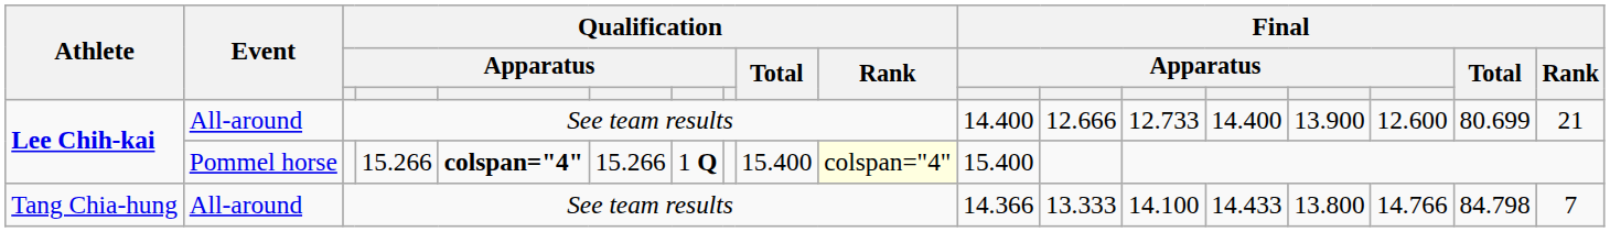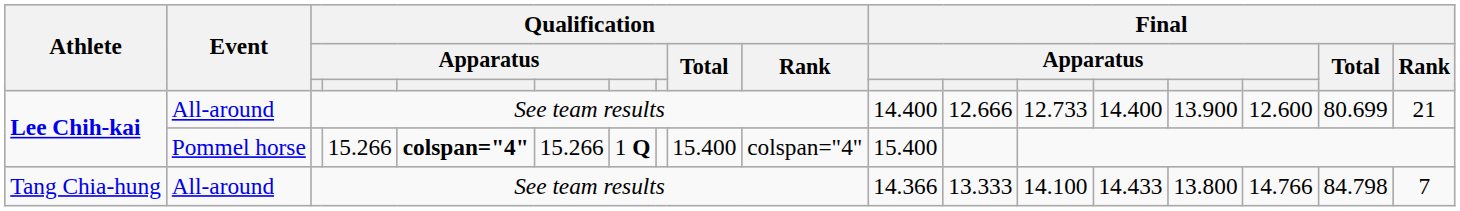Lee Chih-kai / Pommel horse | Qualification / Rank: lightyellow background -> no background
